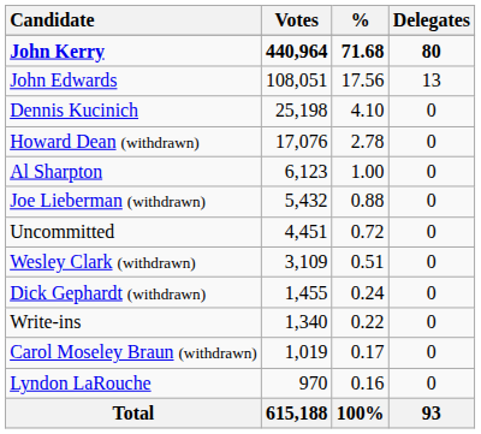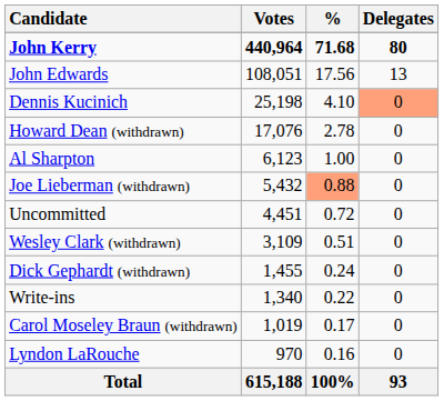Dennis Kucinich | Delegates: no background -> lightsalmon background
Joe Lieberman (withdrawn) | %: no background -> lightsalmon background
